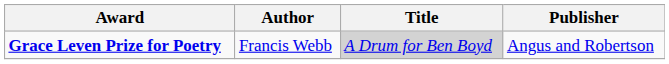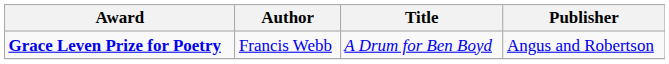Grace Leven Prize for Poetry | Title: lightgrey background -> no background
